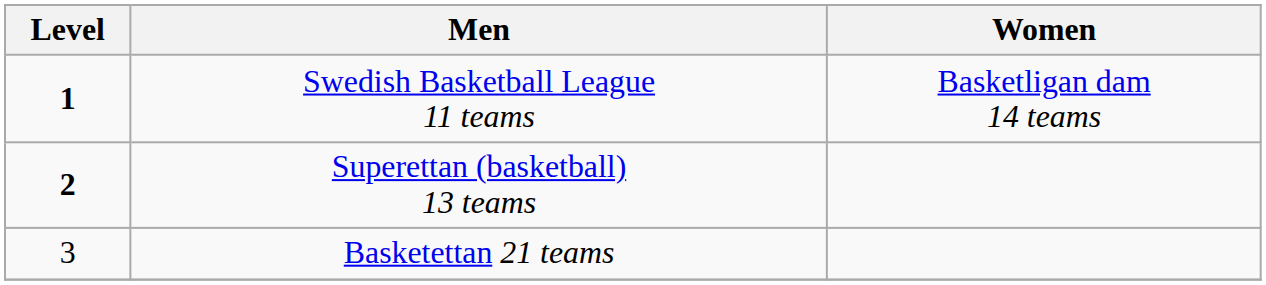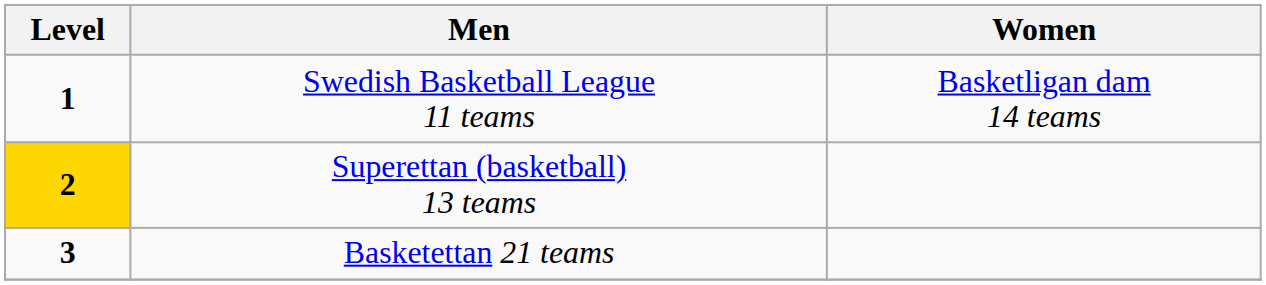Superettan (basketball) 13 teams | Level: no background -> gold background
Basketettan 21 teams | Level: normal -> bold
